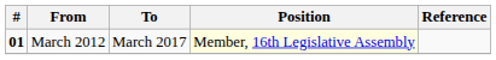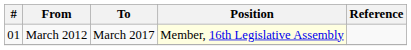March 2012 | #: bold -> normal
